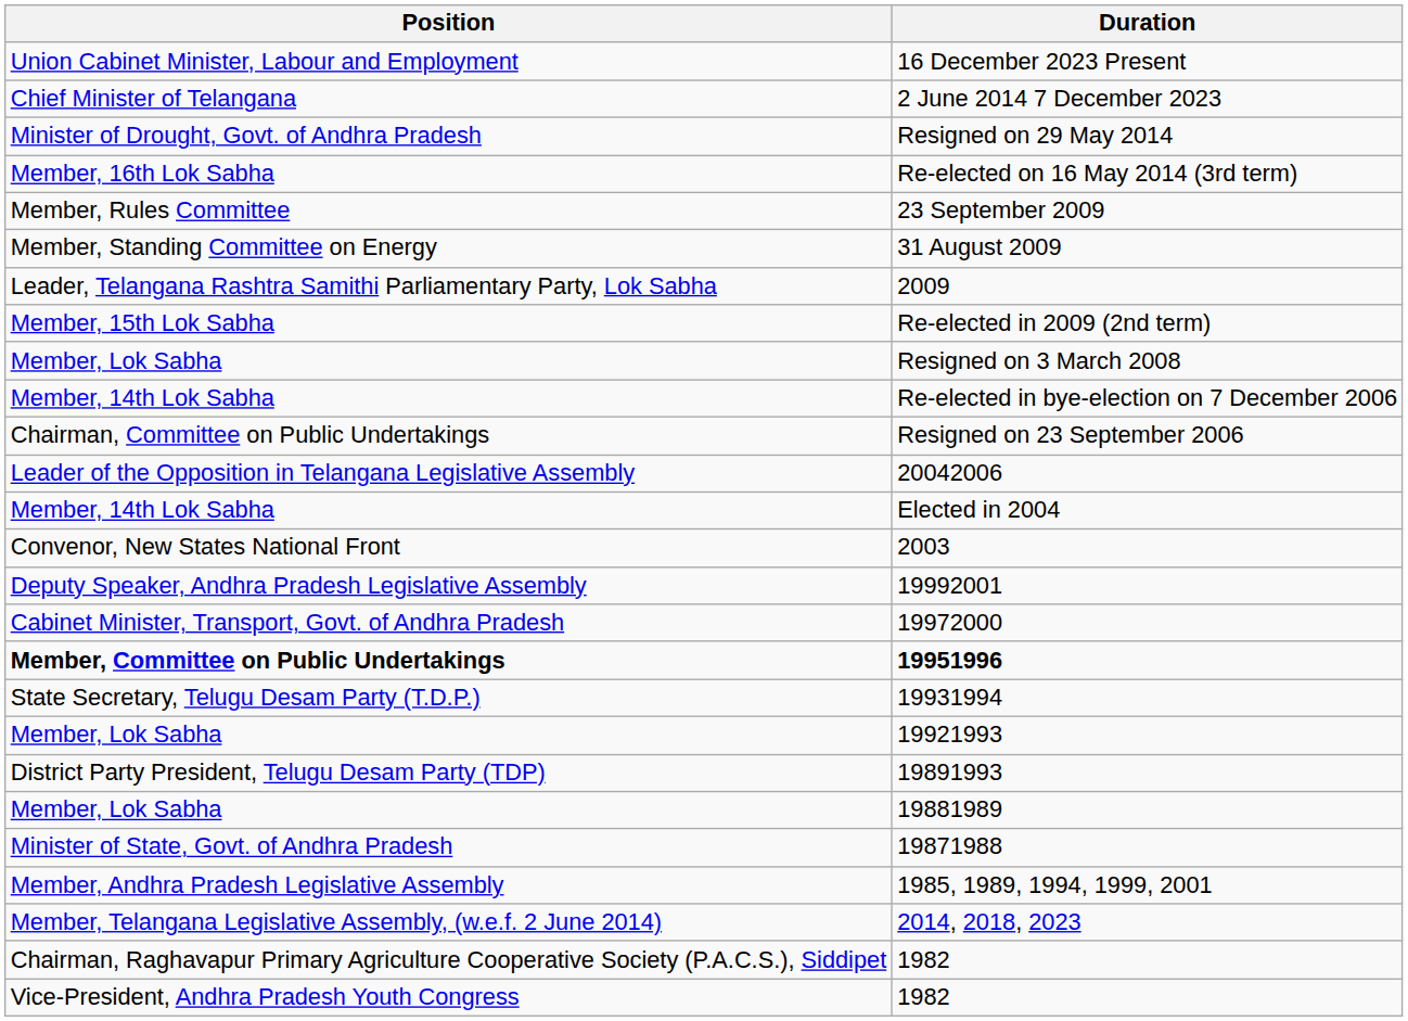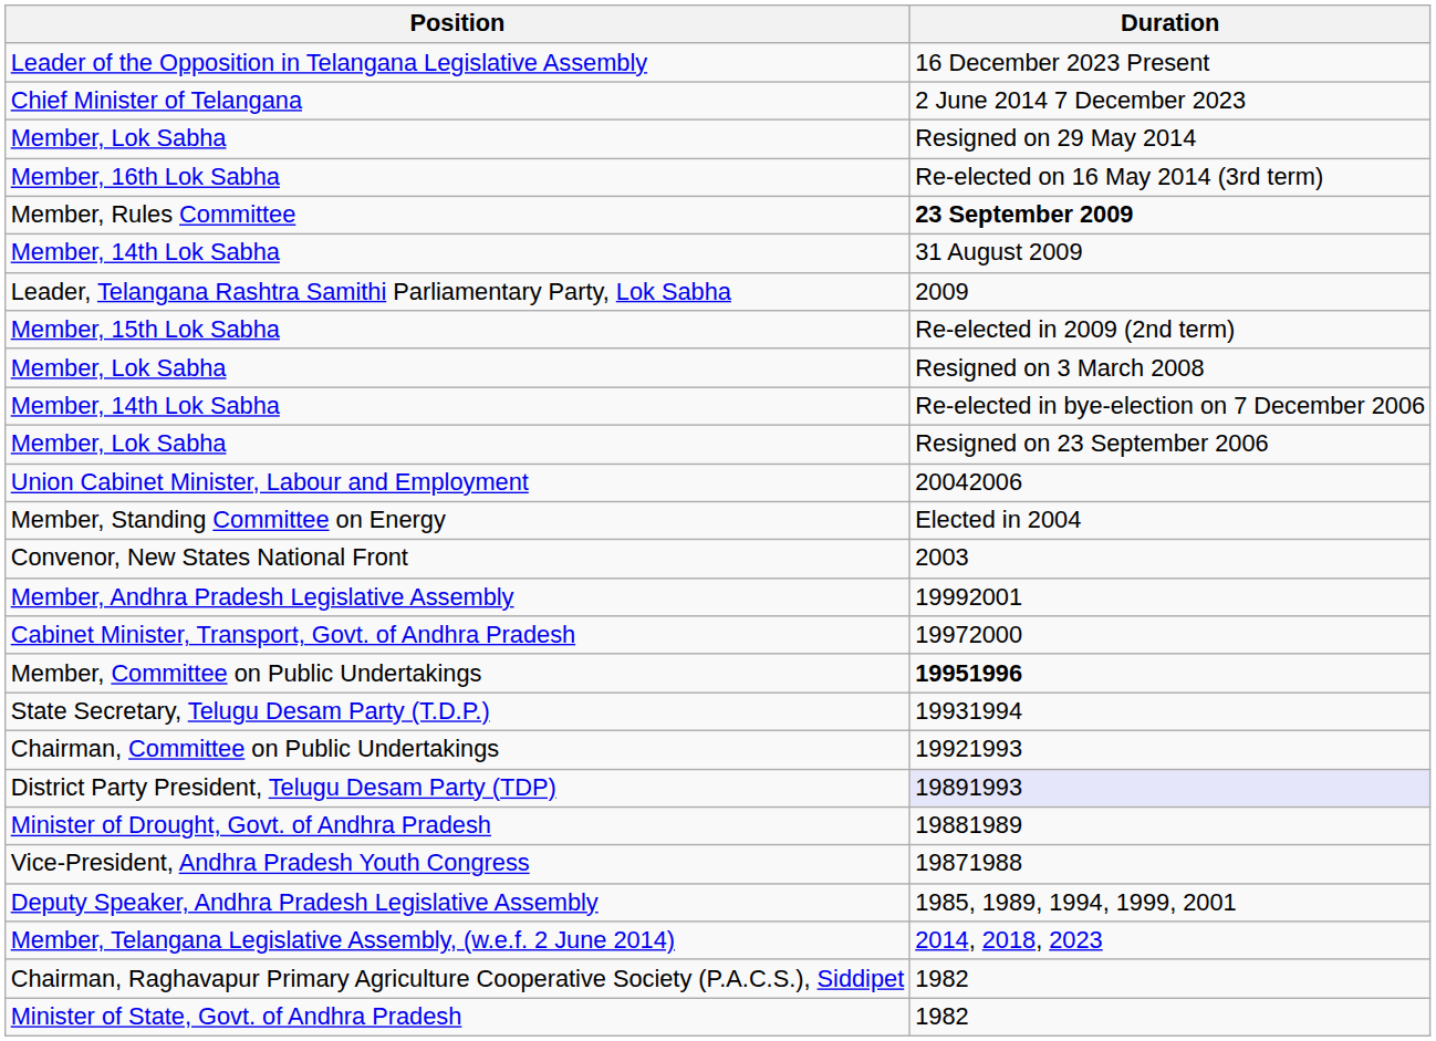row 2 | Position: Union Cabinet Minister, Labour and Employment -> Leader of the Opposition in Telangana Legislative Assembly
row 4 | Position: Minister of Drought, Govt. of Andhra Pradesh -> Member, Lok Sabha
row 6 | Duration: normal -> bold
row 7 | Position: Member, Standing Committee on Energy -> Member, 14th Lok Sabha
row 12 | Position: Chairman, Committee on Public Undertakings -> Member, Lok Sabha
row 13 | Position: Leader of the Opposition in Telangana Legislative Assembly -> Union Cabinet Minister, Labour and Employment
row 14 | Position: Member, 14th Lok Sabha -> Member, Standing Committee on Energy
row 16 | Position: Deputy Speaker, Andhra Pradesh Legislative Assembly -> Member, Andhra Pradesh Legislative Assembly
row 18 | Position: bold -> normal
row 20 | Position: Member, Lok Sabha -> Chairman, Committee on Public Undertakings
row 21 | Duration: no background -> lavender background
row 22 | Position: Member, Lok Sabha -> Minister of Drought, Govt. of Andhra Pradesh
row 23 | Position: Minister of State, Govt. of Andhra Pradesh -> Vice-President, Andhra Pradesh Youth Congress
row 24 | Position: Member, Andhra Pradesh Legislative Assembly -> Deputy Speaker, Andhra Pradesh Legislative Assembly
row 27 | Position: Vice-President, Andhra Pradesh Youth Congress -> Minister of State, Govt. of Andhra Pradesh
